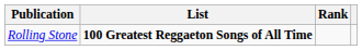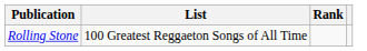row 2 | List: bold -> normal
